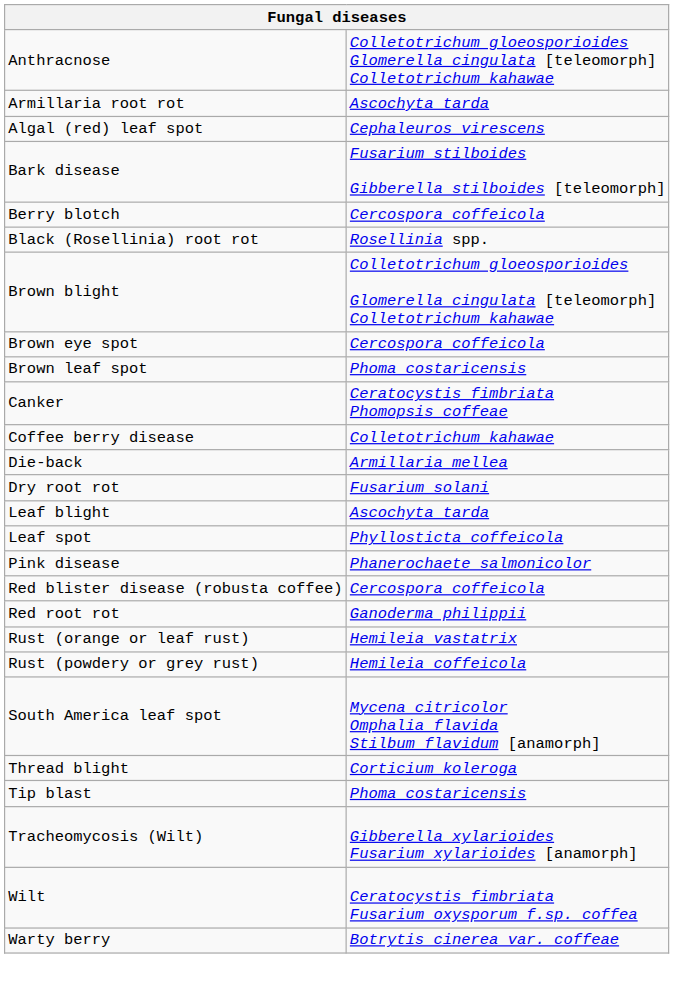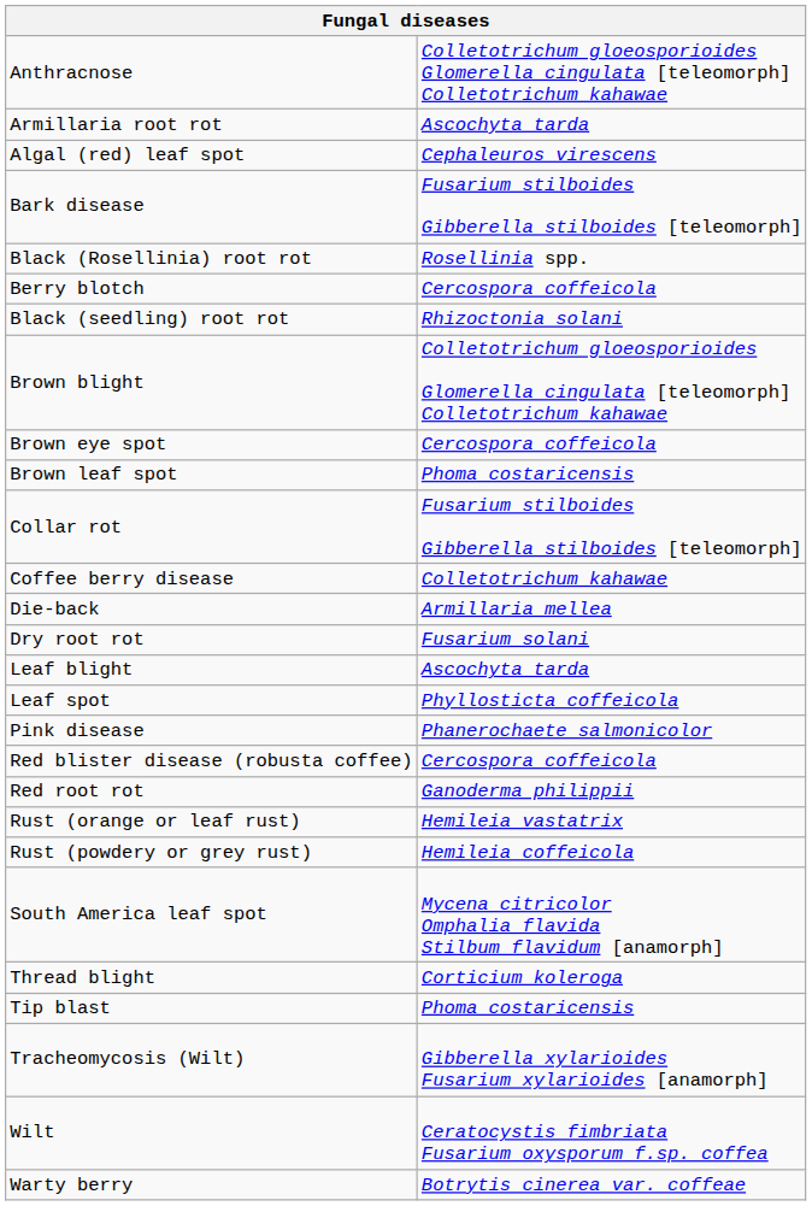rows swapped: Berry blotch <-> Black (Rosellinia) root rot
+ row: Black (seedling) root rot | Rhizoctonia solani
- row: Canker | Ceratocystis fimbriata Phomopsis coffeae
+ row: Collar rot | Fusarium stilboides Gibberella stilboides [teleomorph]
